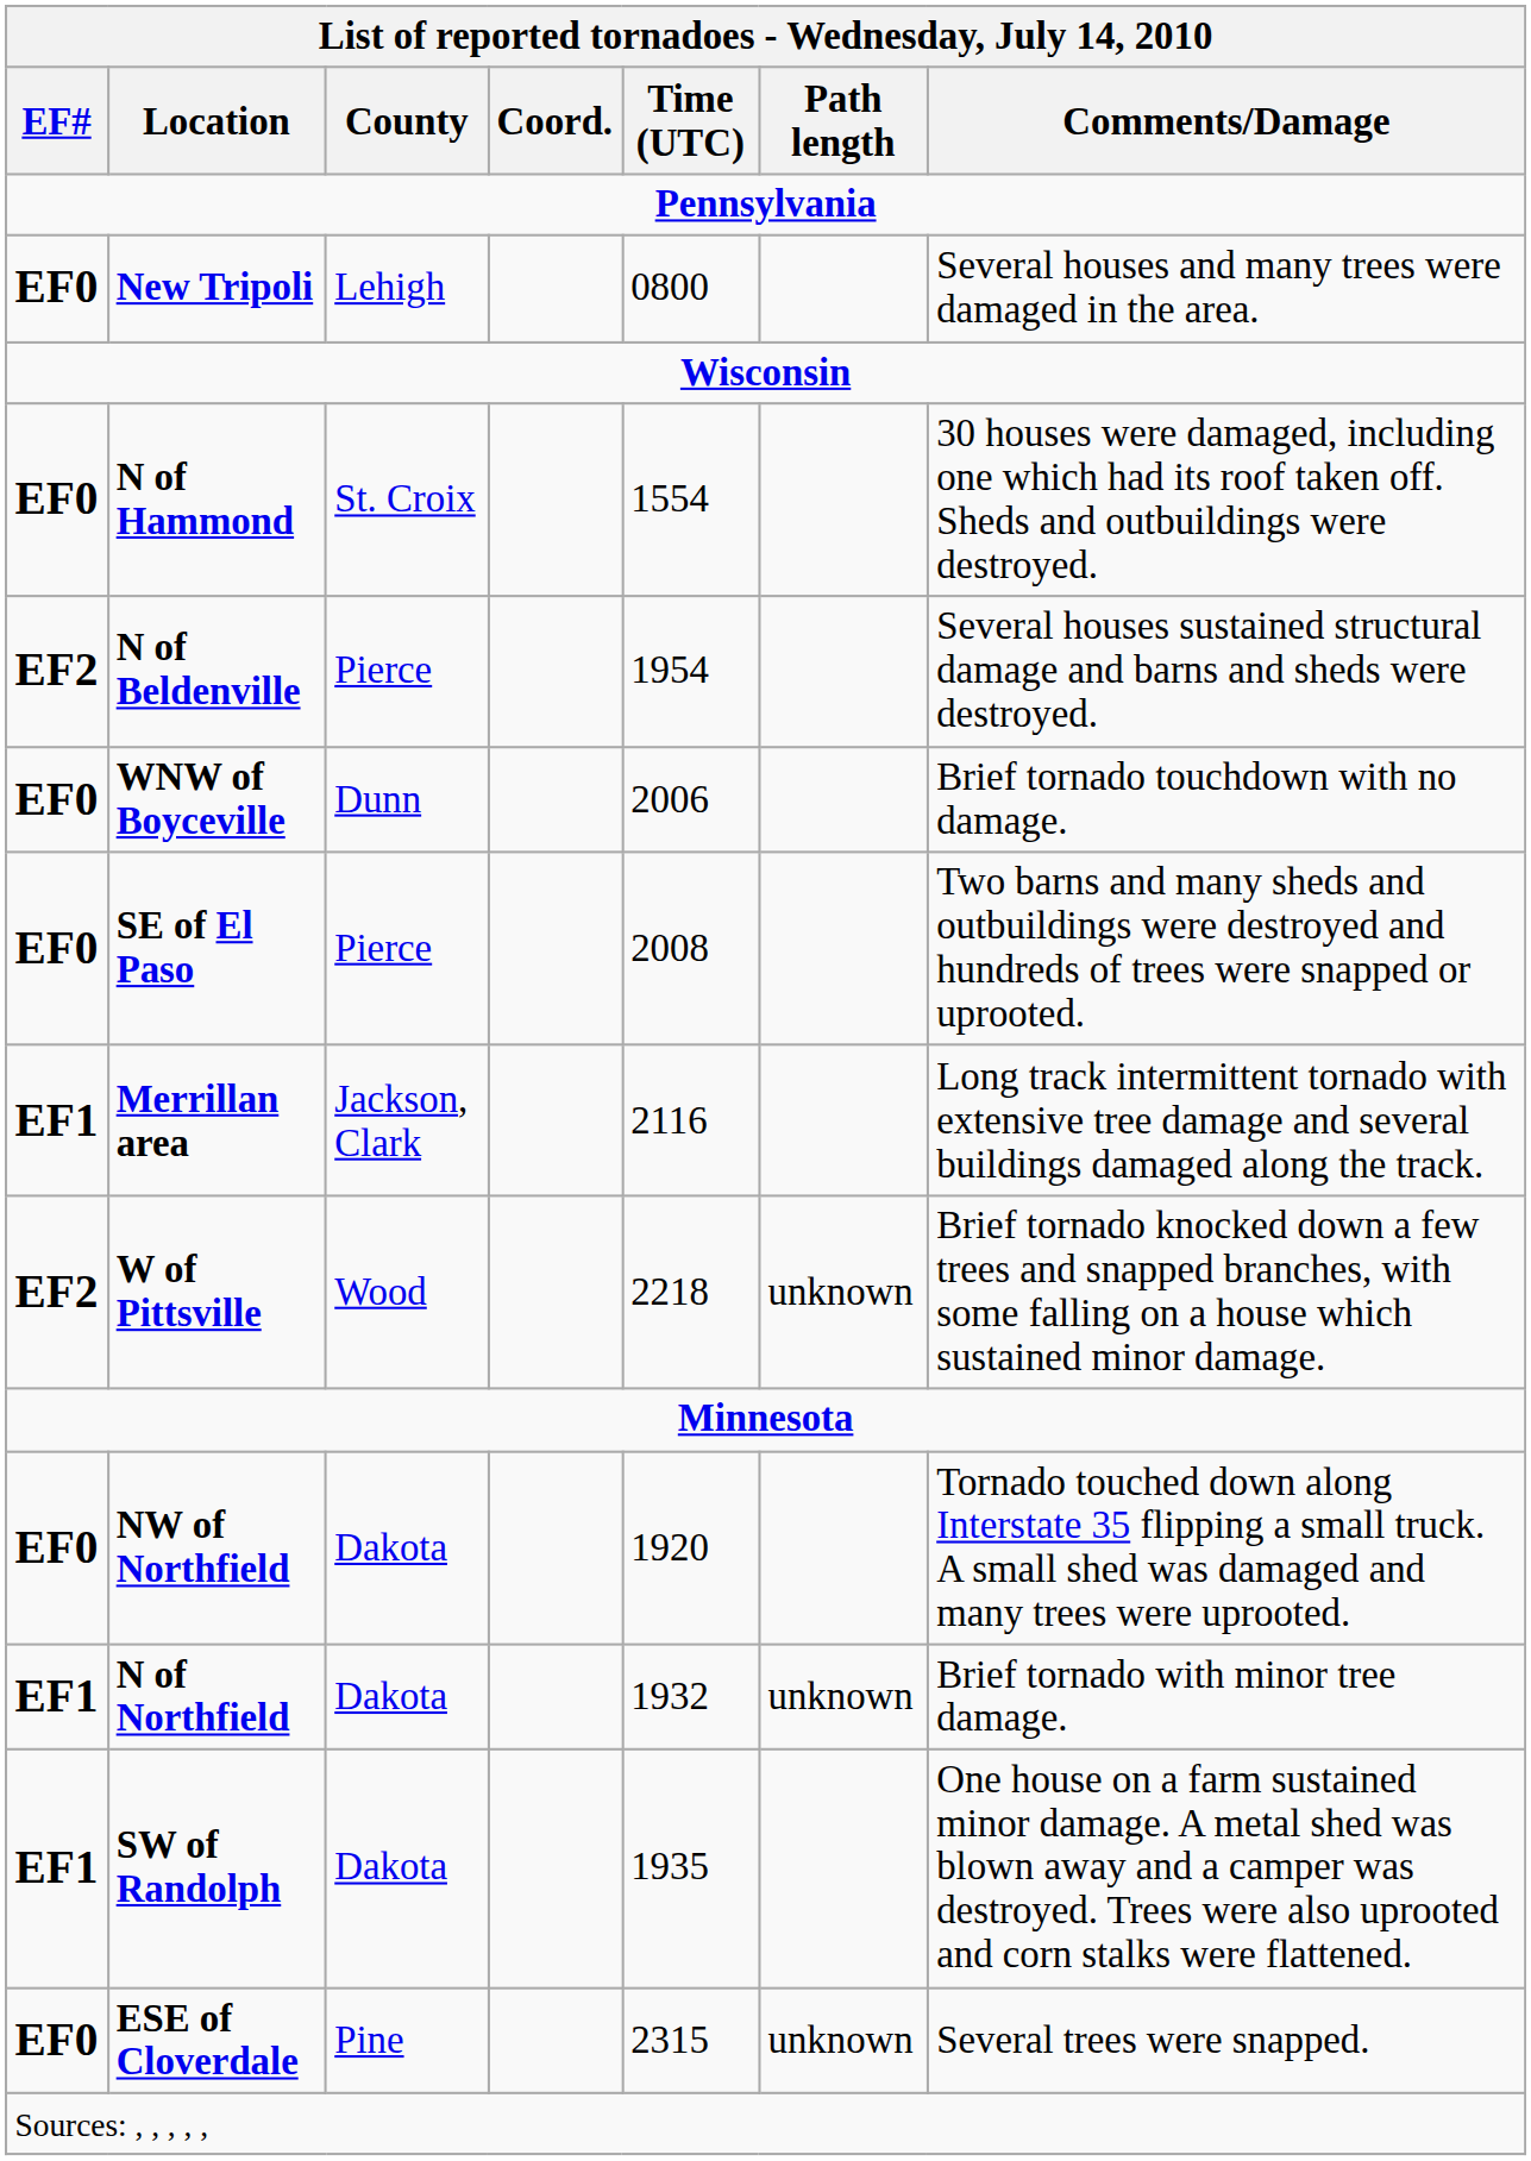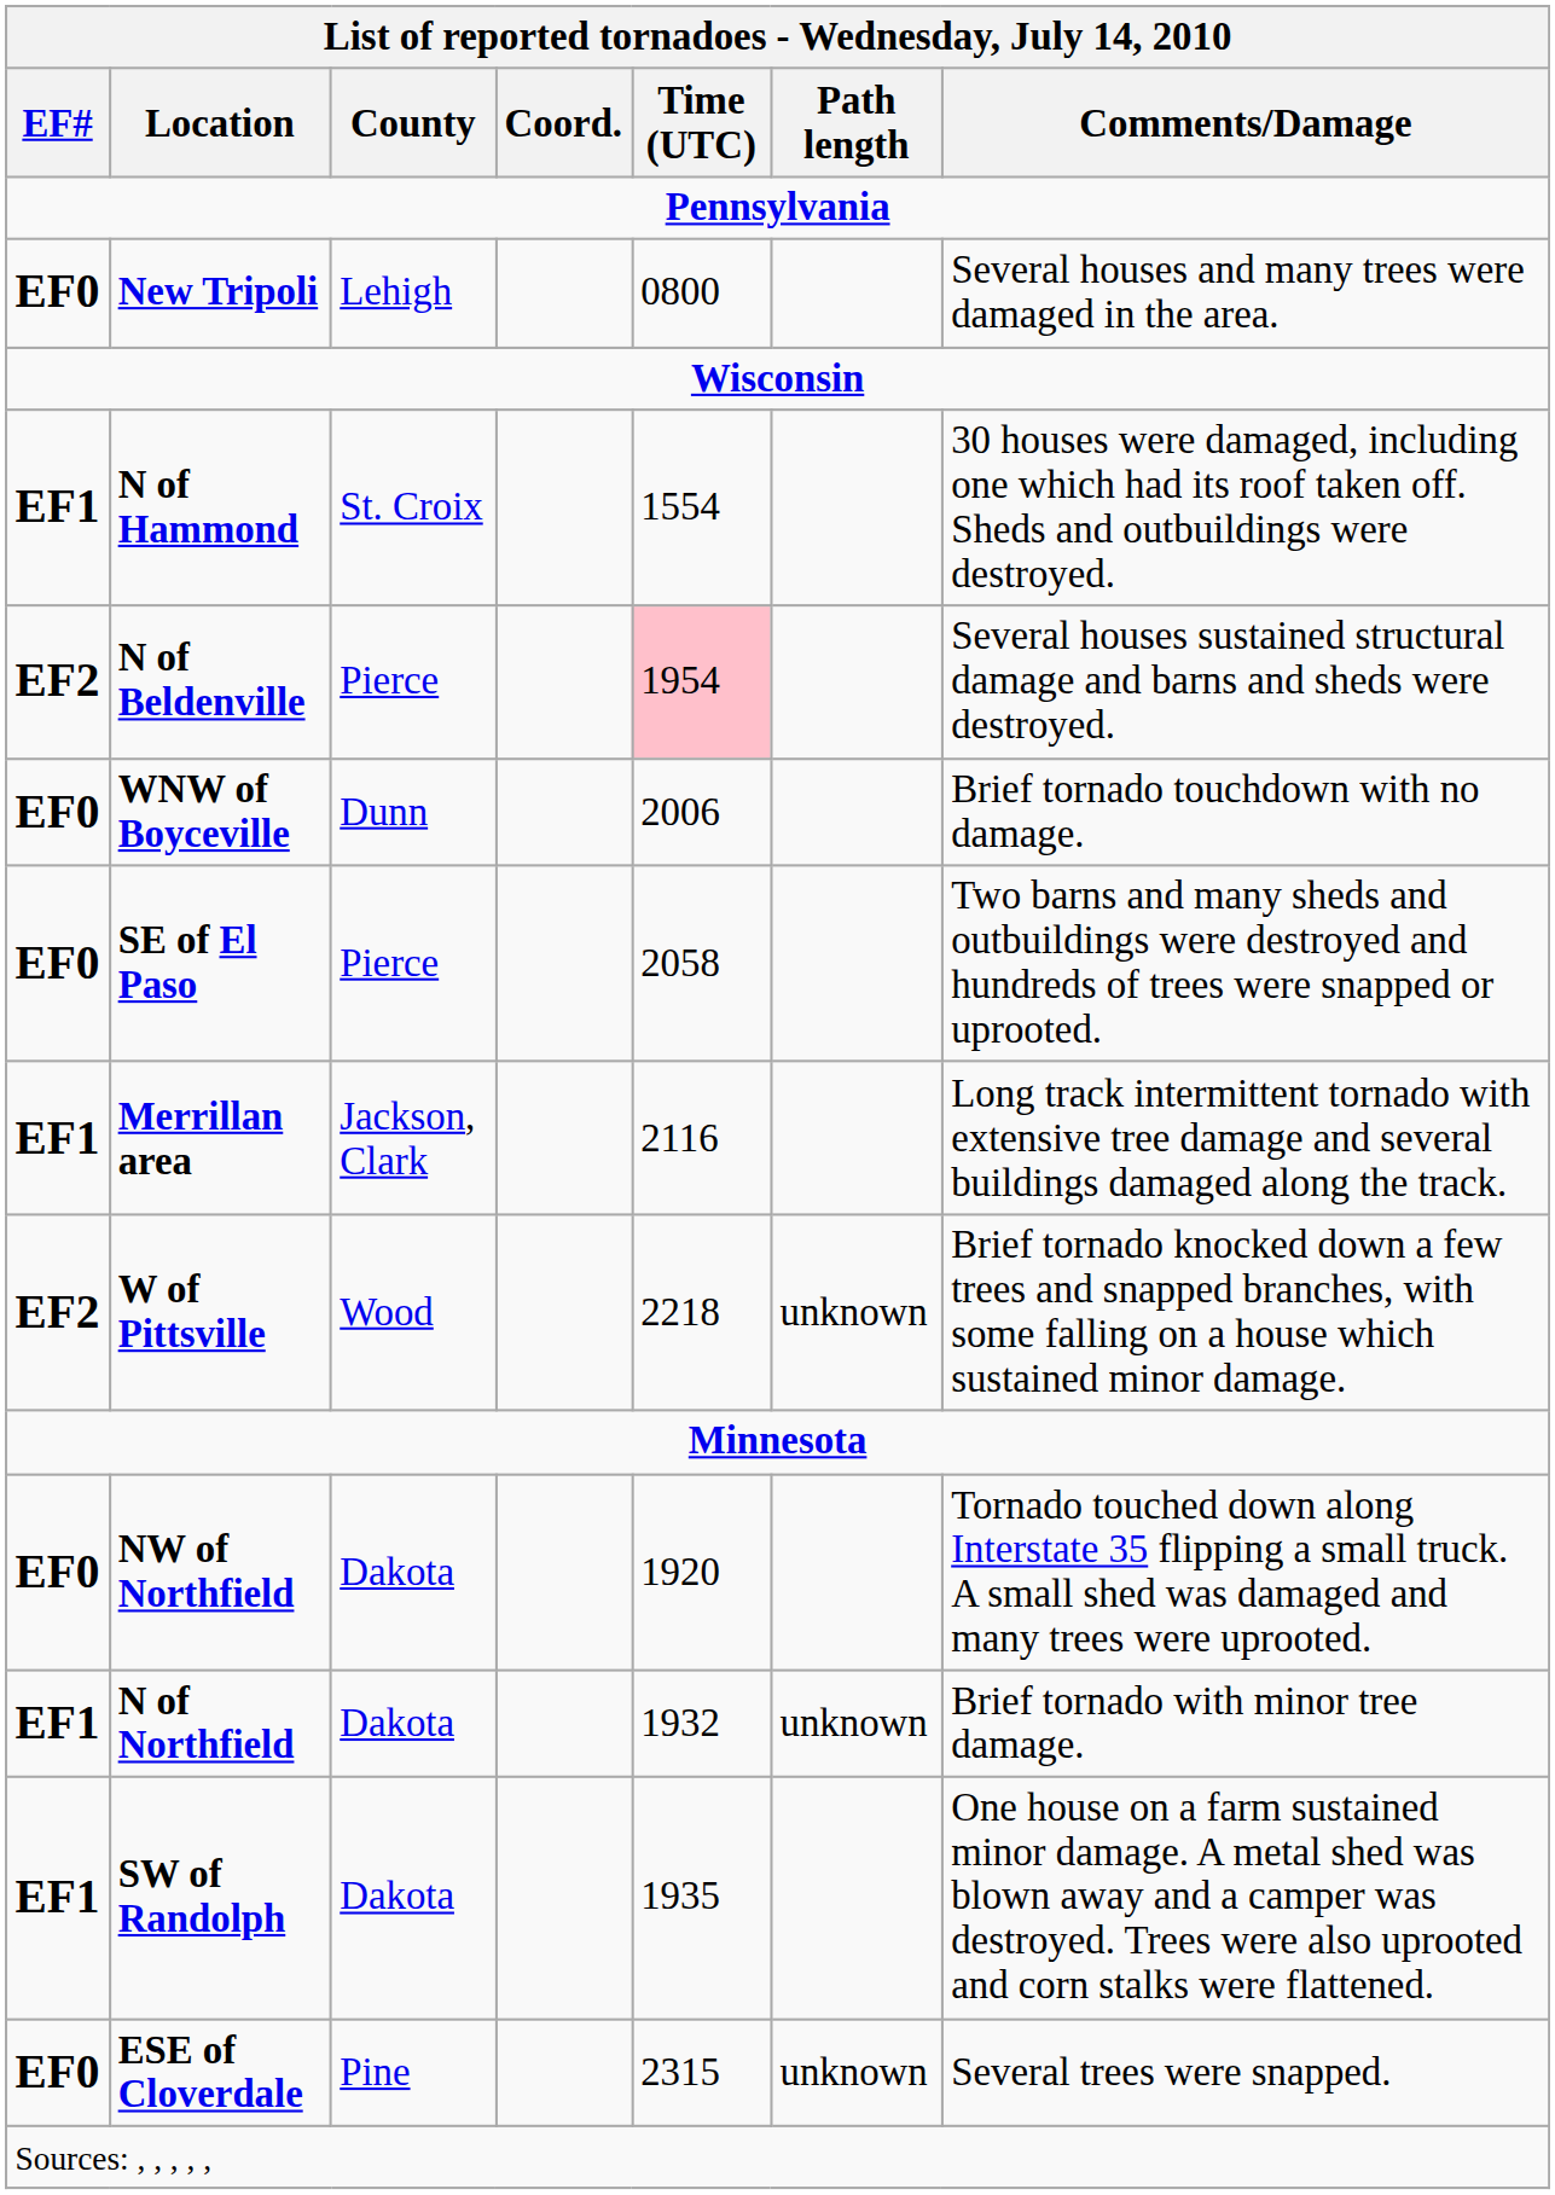N of Hammond | EF#: EF0 -> EF1
N of Beldenville | Time (UTC): no background -> pink background
SE of El Paso | Time (UTC): 2008 -> 2058
